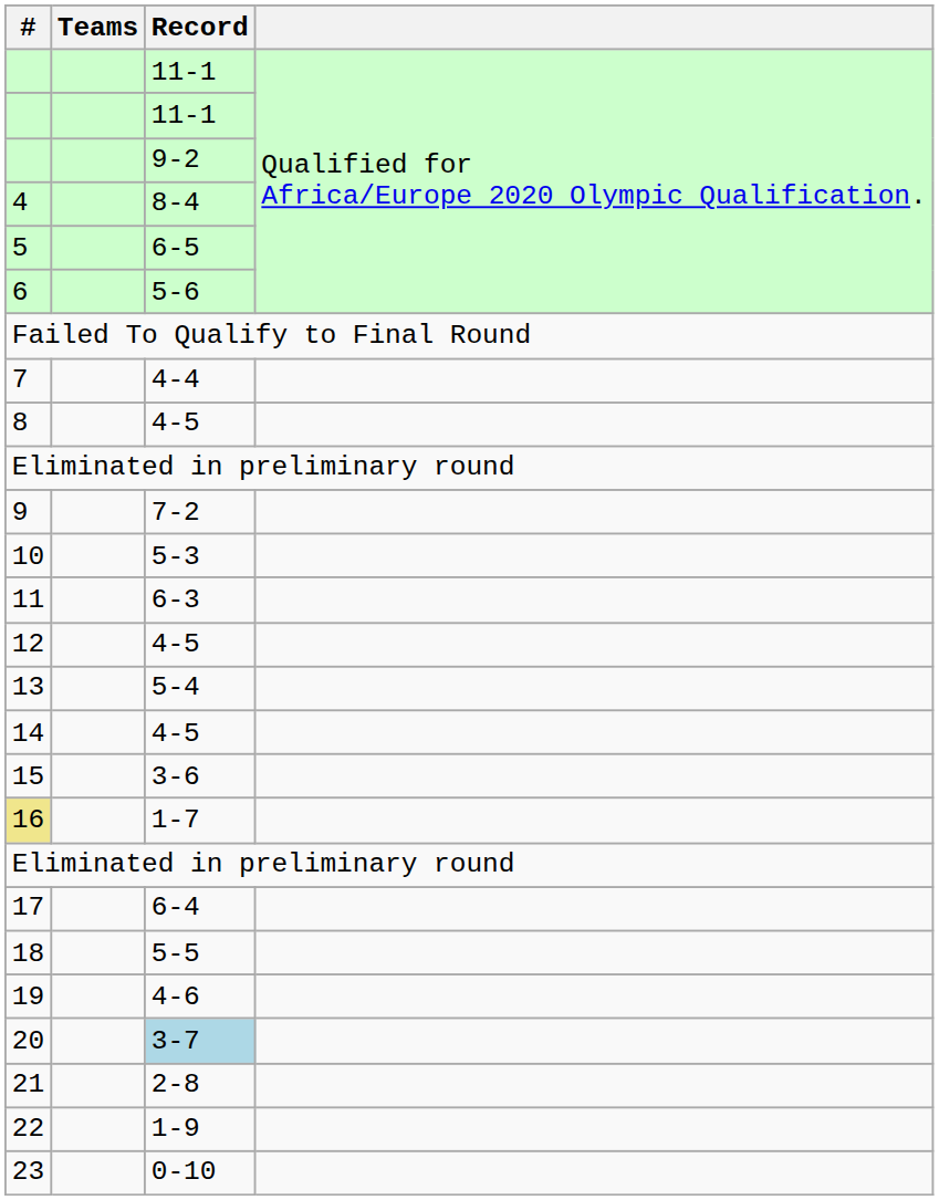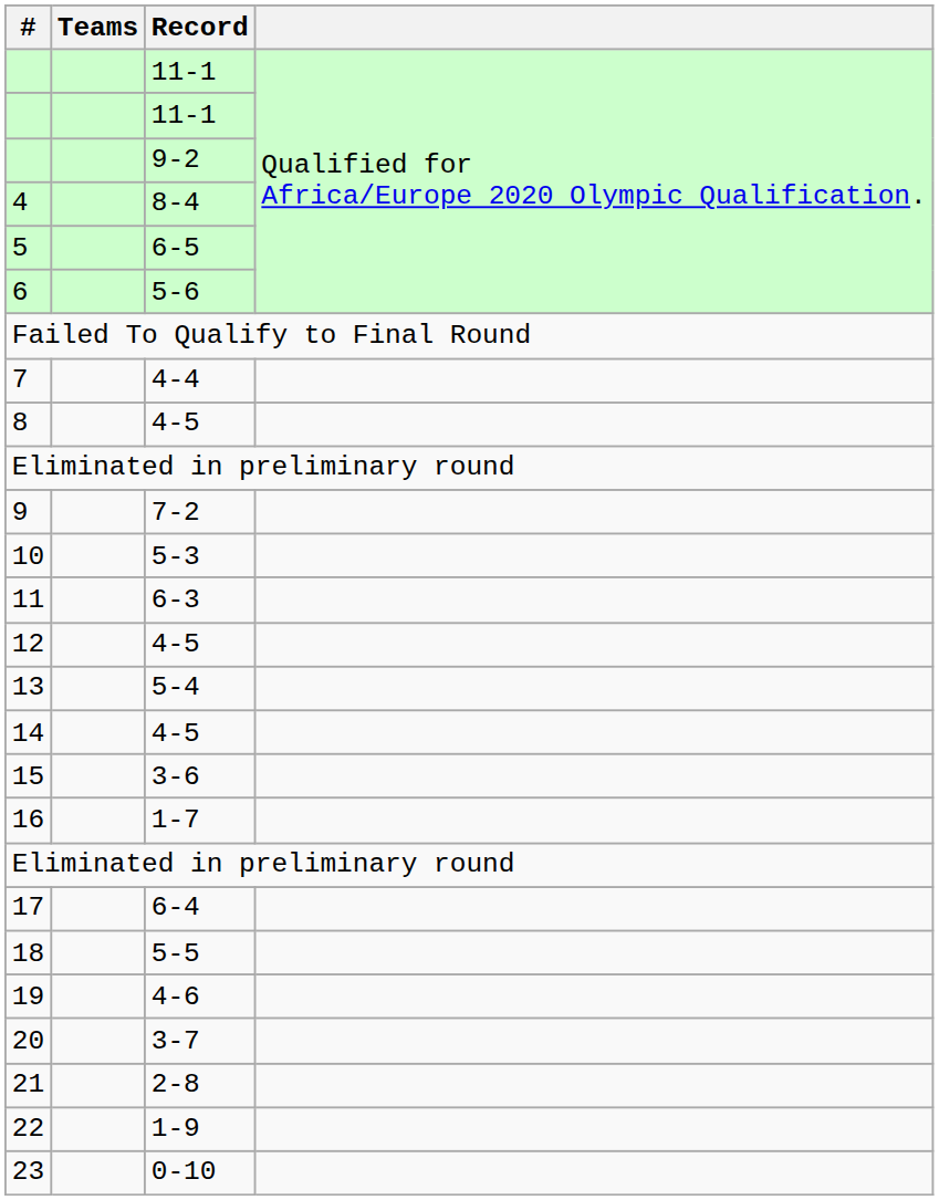16 | #: khaki background -> no background
20 | Record: lightblue background -> no background
